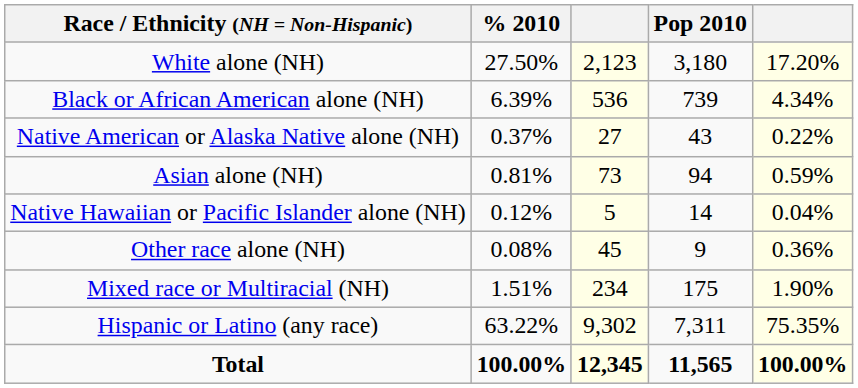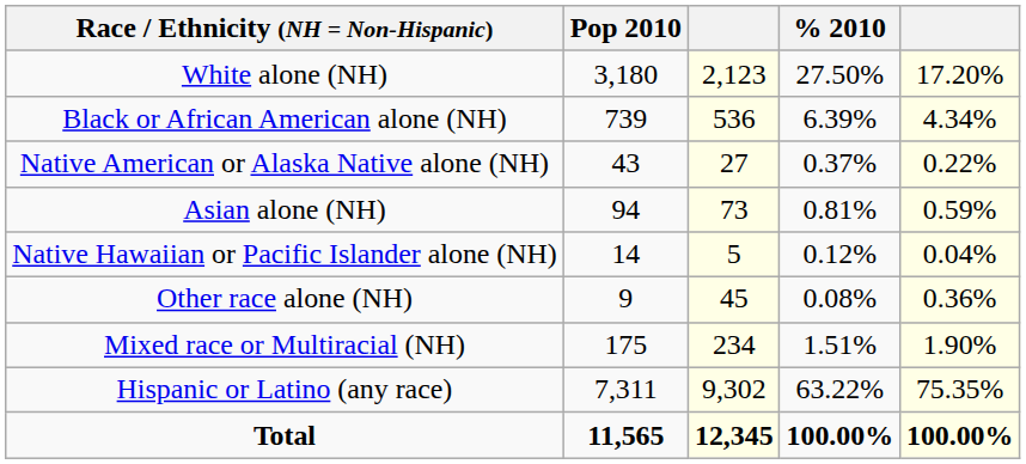columns swapped: Pop 2010 <-> % 2010
